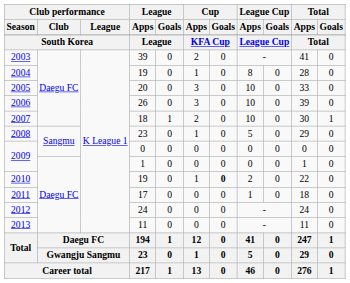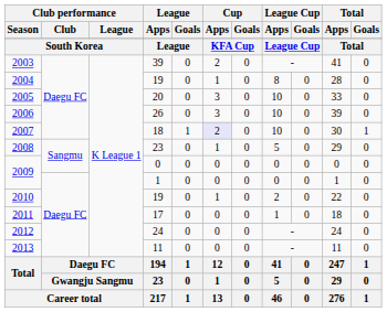2007 | Cup / Apps: no background -> lavender background
2010 | Cup / Goals: bold -> normal
